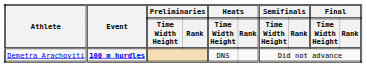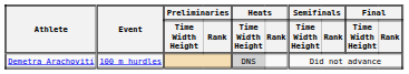Demetra Arachovití | Event: bold -> normal
Demetra Arachovití | Heats / Time Width Height: no background -> lightgrey background
